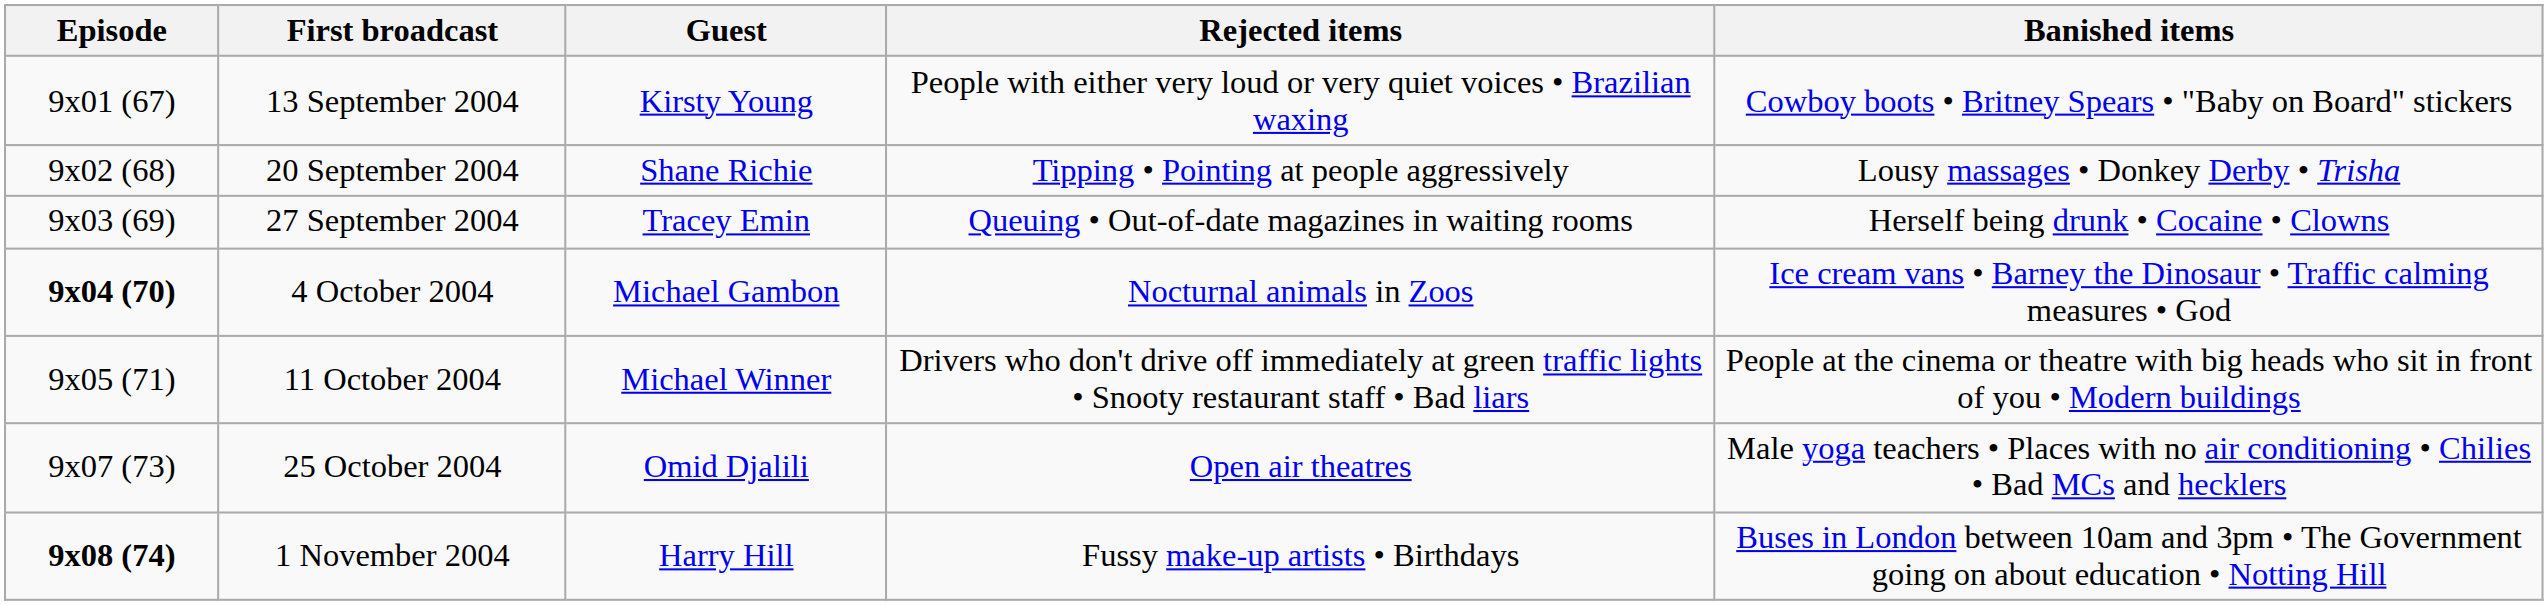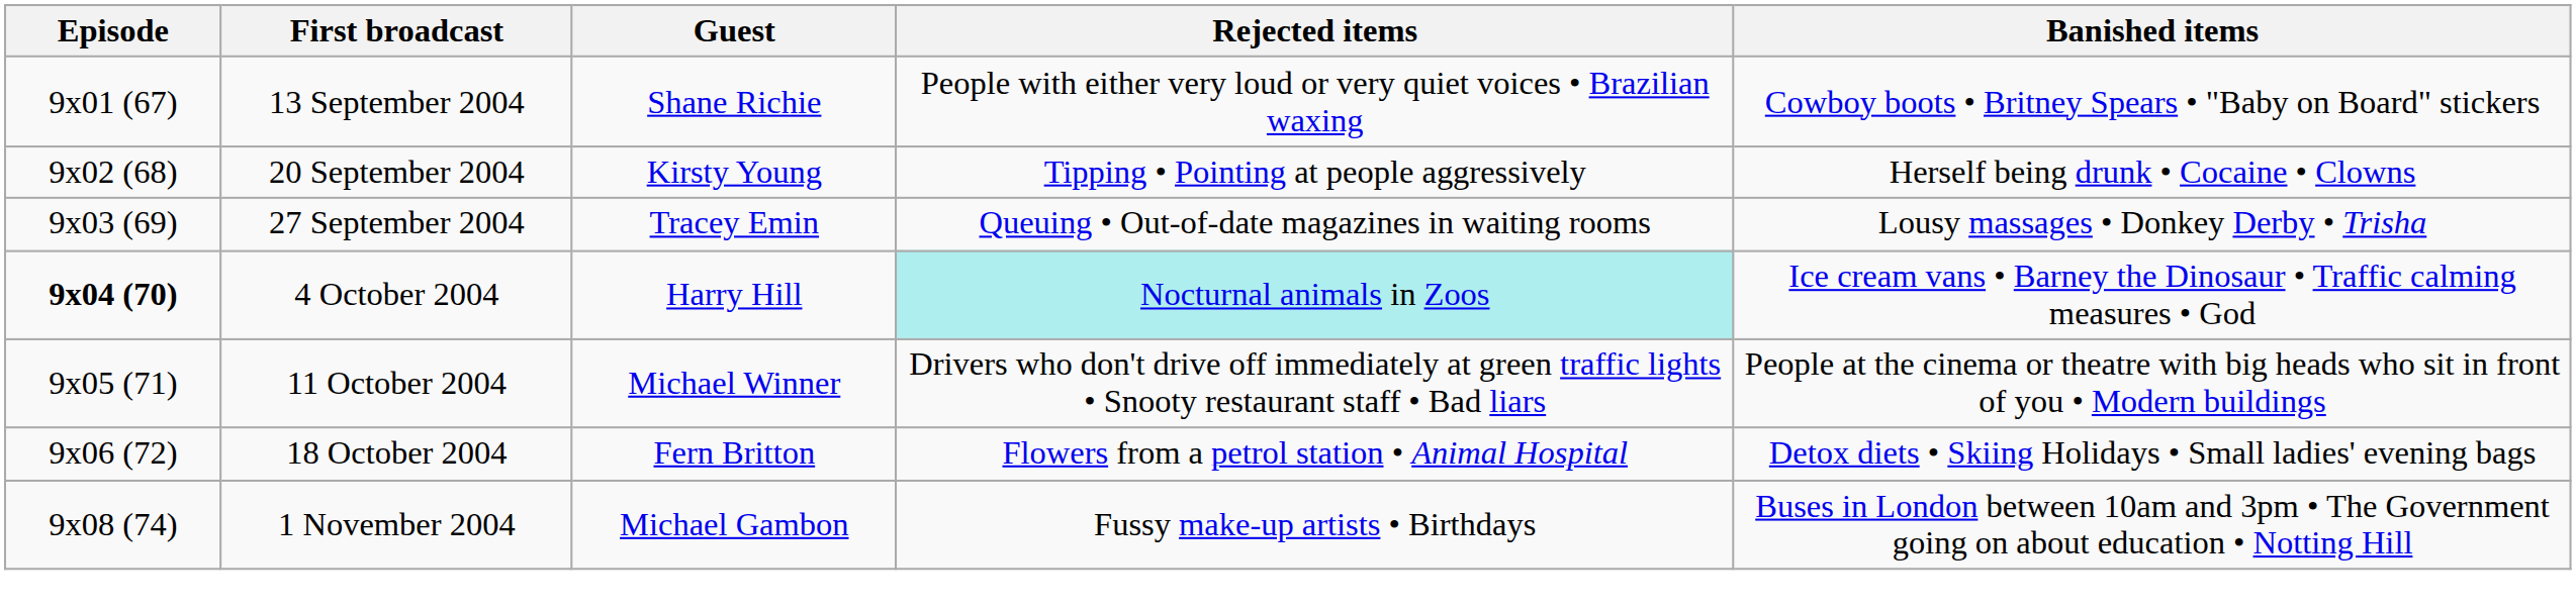13 September 2004 | Guest: Kirsty Young -> Shane Richie
20 September 2004 | Guest: Shane Richie -> Kirsty Young
20 September 2004 | Banished items: Lousy massages • Donkey Derby • Trisha -> Herself being drunk • Cocaine • Clowns
27 September 2004 | Banished items: Herself being drunk • Cocaine • Clowns -> Lousy massages • Donkey Derby • Trisha
4 October 2004 | Guest: Michael Gambon -> Harry Hill
4 October 2004 | Rejected items: no background -> paleturquoise background
+ row: 9x06 (72) | 18 October 2004 | Fern Britton | Flowers from a petrol station • Animal Hospital | Detox diets • Skiing Holidays • Small ladies' evening bags
- row: 9x07 (73) | 25 October 2004 | Omid Djalili | Open air theatres | Male yoga teachers • Places with no air conditioning • Chilies • Bad MCs and hecklers
1 November 2004 | Episode: bold -> normal
1 November 2004 | Guest: Harry Hill -> Michael Gambon
